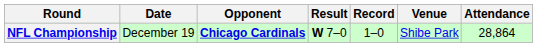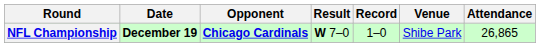NFL Championship | Date: normal -> bold
NFL Championship | Attendance: 28,864 -> 26,865
